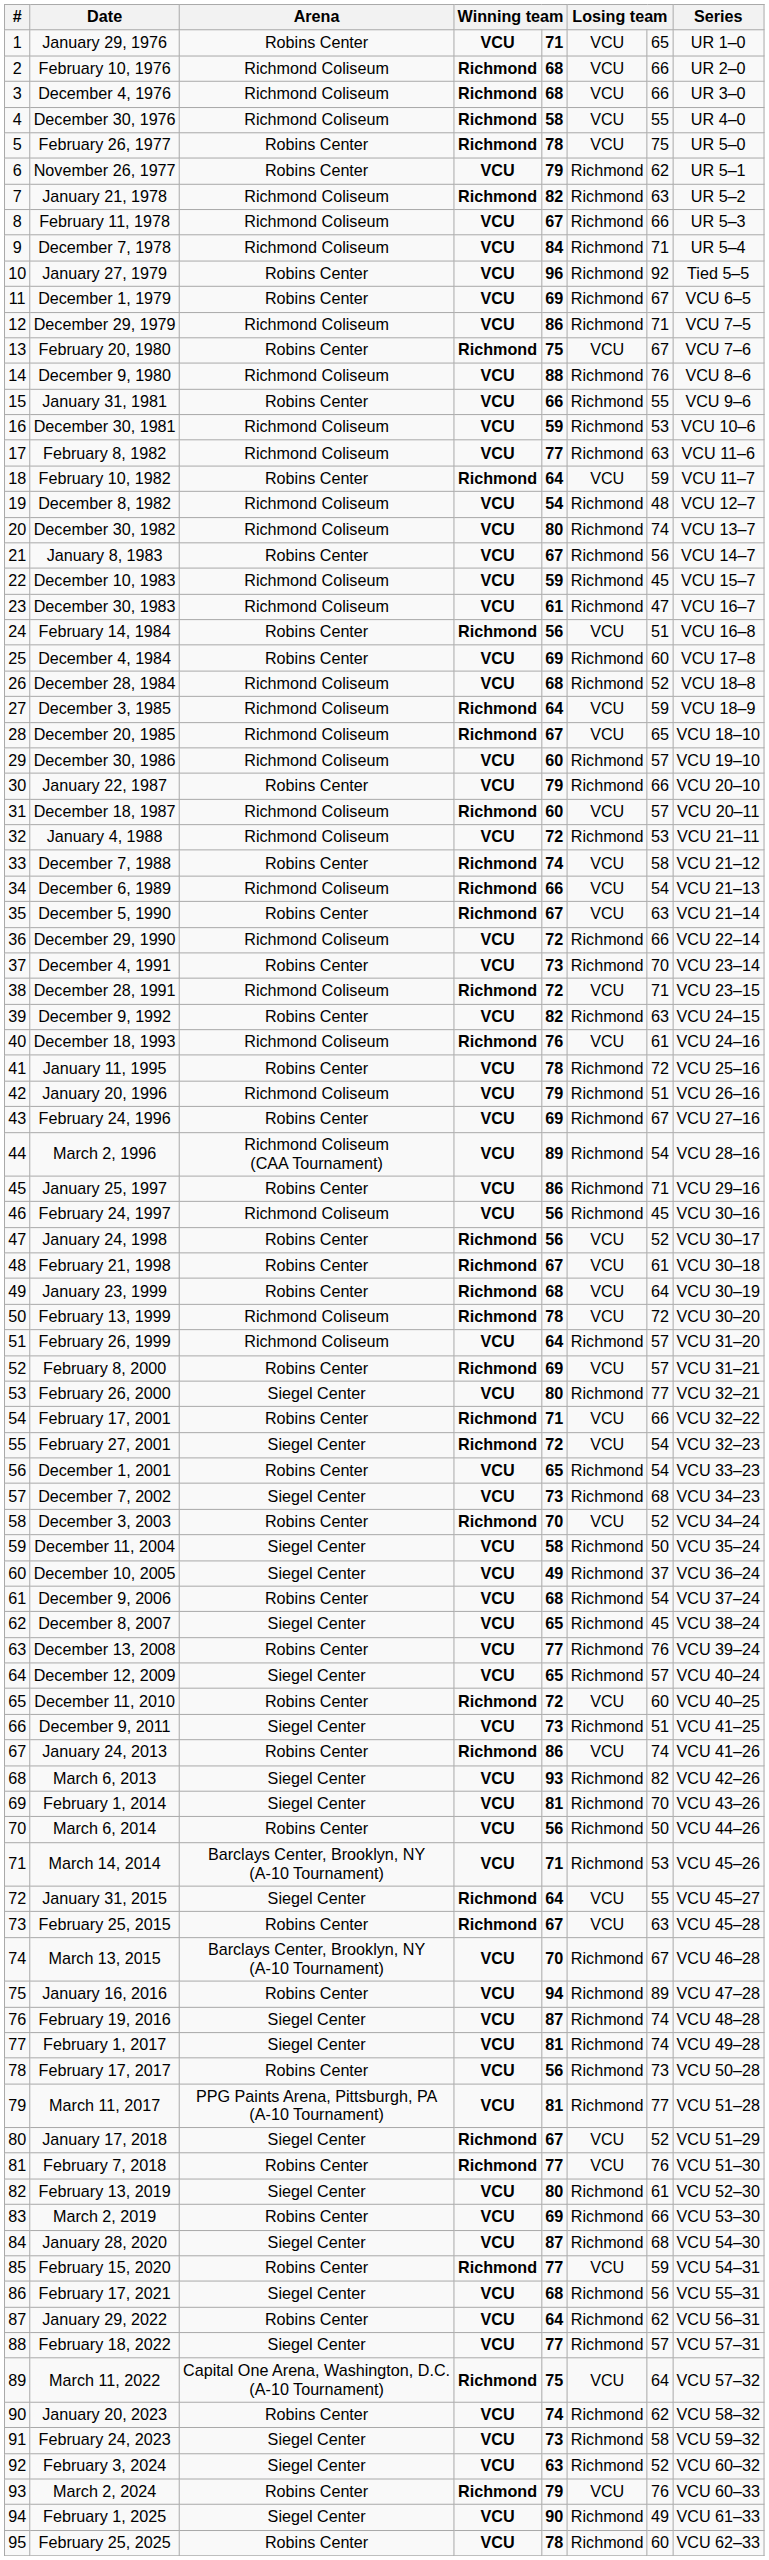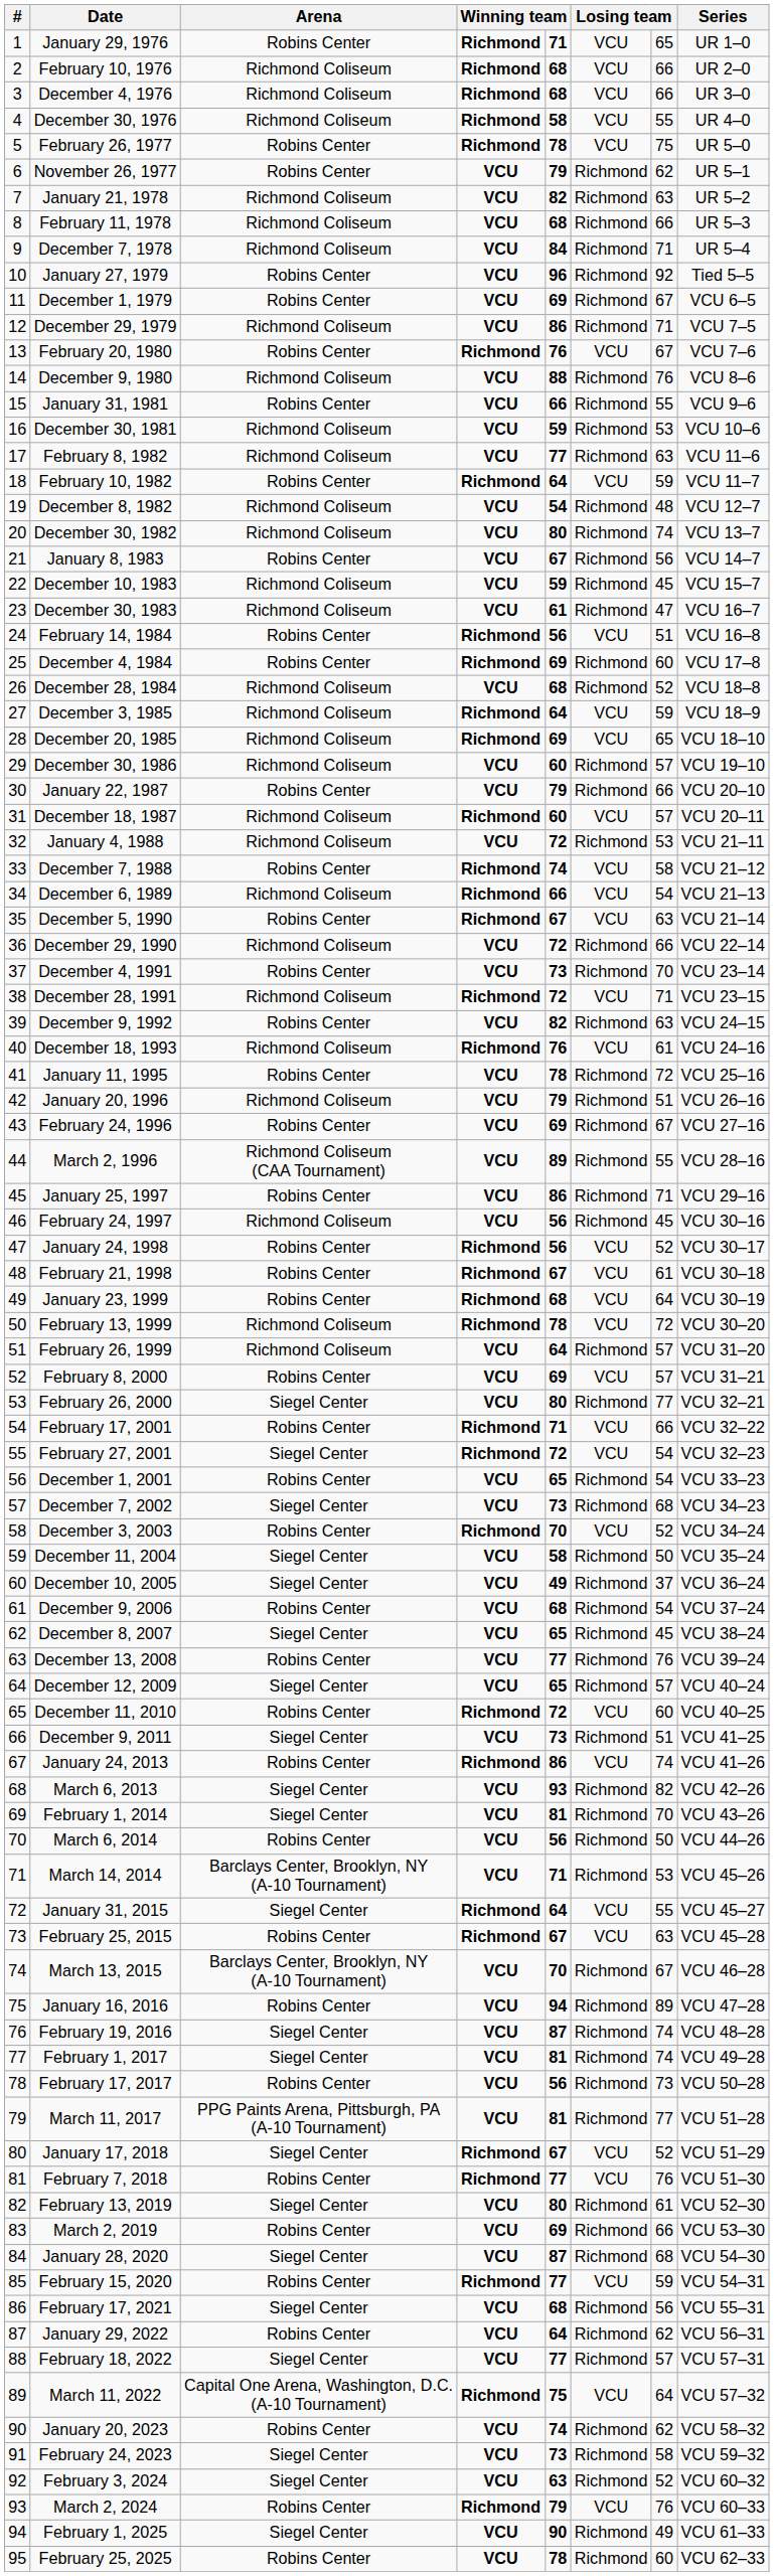January 29, 1976 | column 4: VCU -> Richmond
January 21, 1978 | column 4: Richmond -> VCU
February 11, 1978 | column 5: 67 -> 68
February 20, 1980 | column 5: 75 -> 76
December 4, 1984 | column 4: VCU -> Richmond
December 20, 1985 | column 5: 67 -> 69
March 2, 1996 | column 7: 54 -> 55
February 8, 2000 | column 4: Richmond -> VCU
